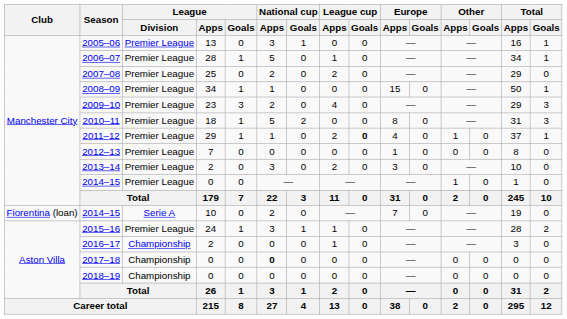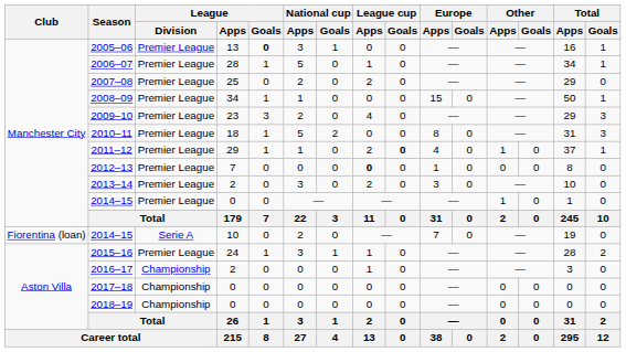2005–06 | League / Goals: normal -> bold
2012–13 | League cup / Apps: normal -> bold
2017–18 | National cup / Apps: bold -> normal
